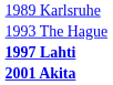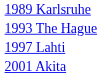1997 Lahti | column 1: bold -> normal
2001 Akita | column 1: bold -> normal
